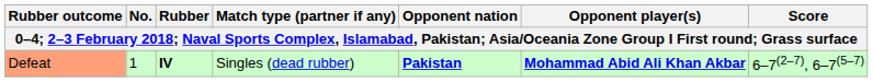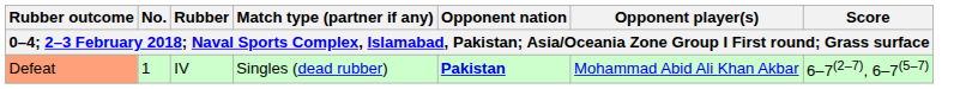Defeat | Rubber: bold -> normal
Defeat | Opponent player(s): bold -> normal
